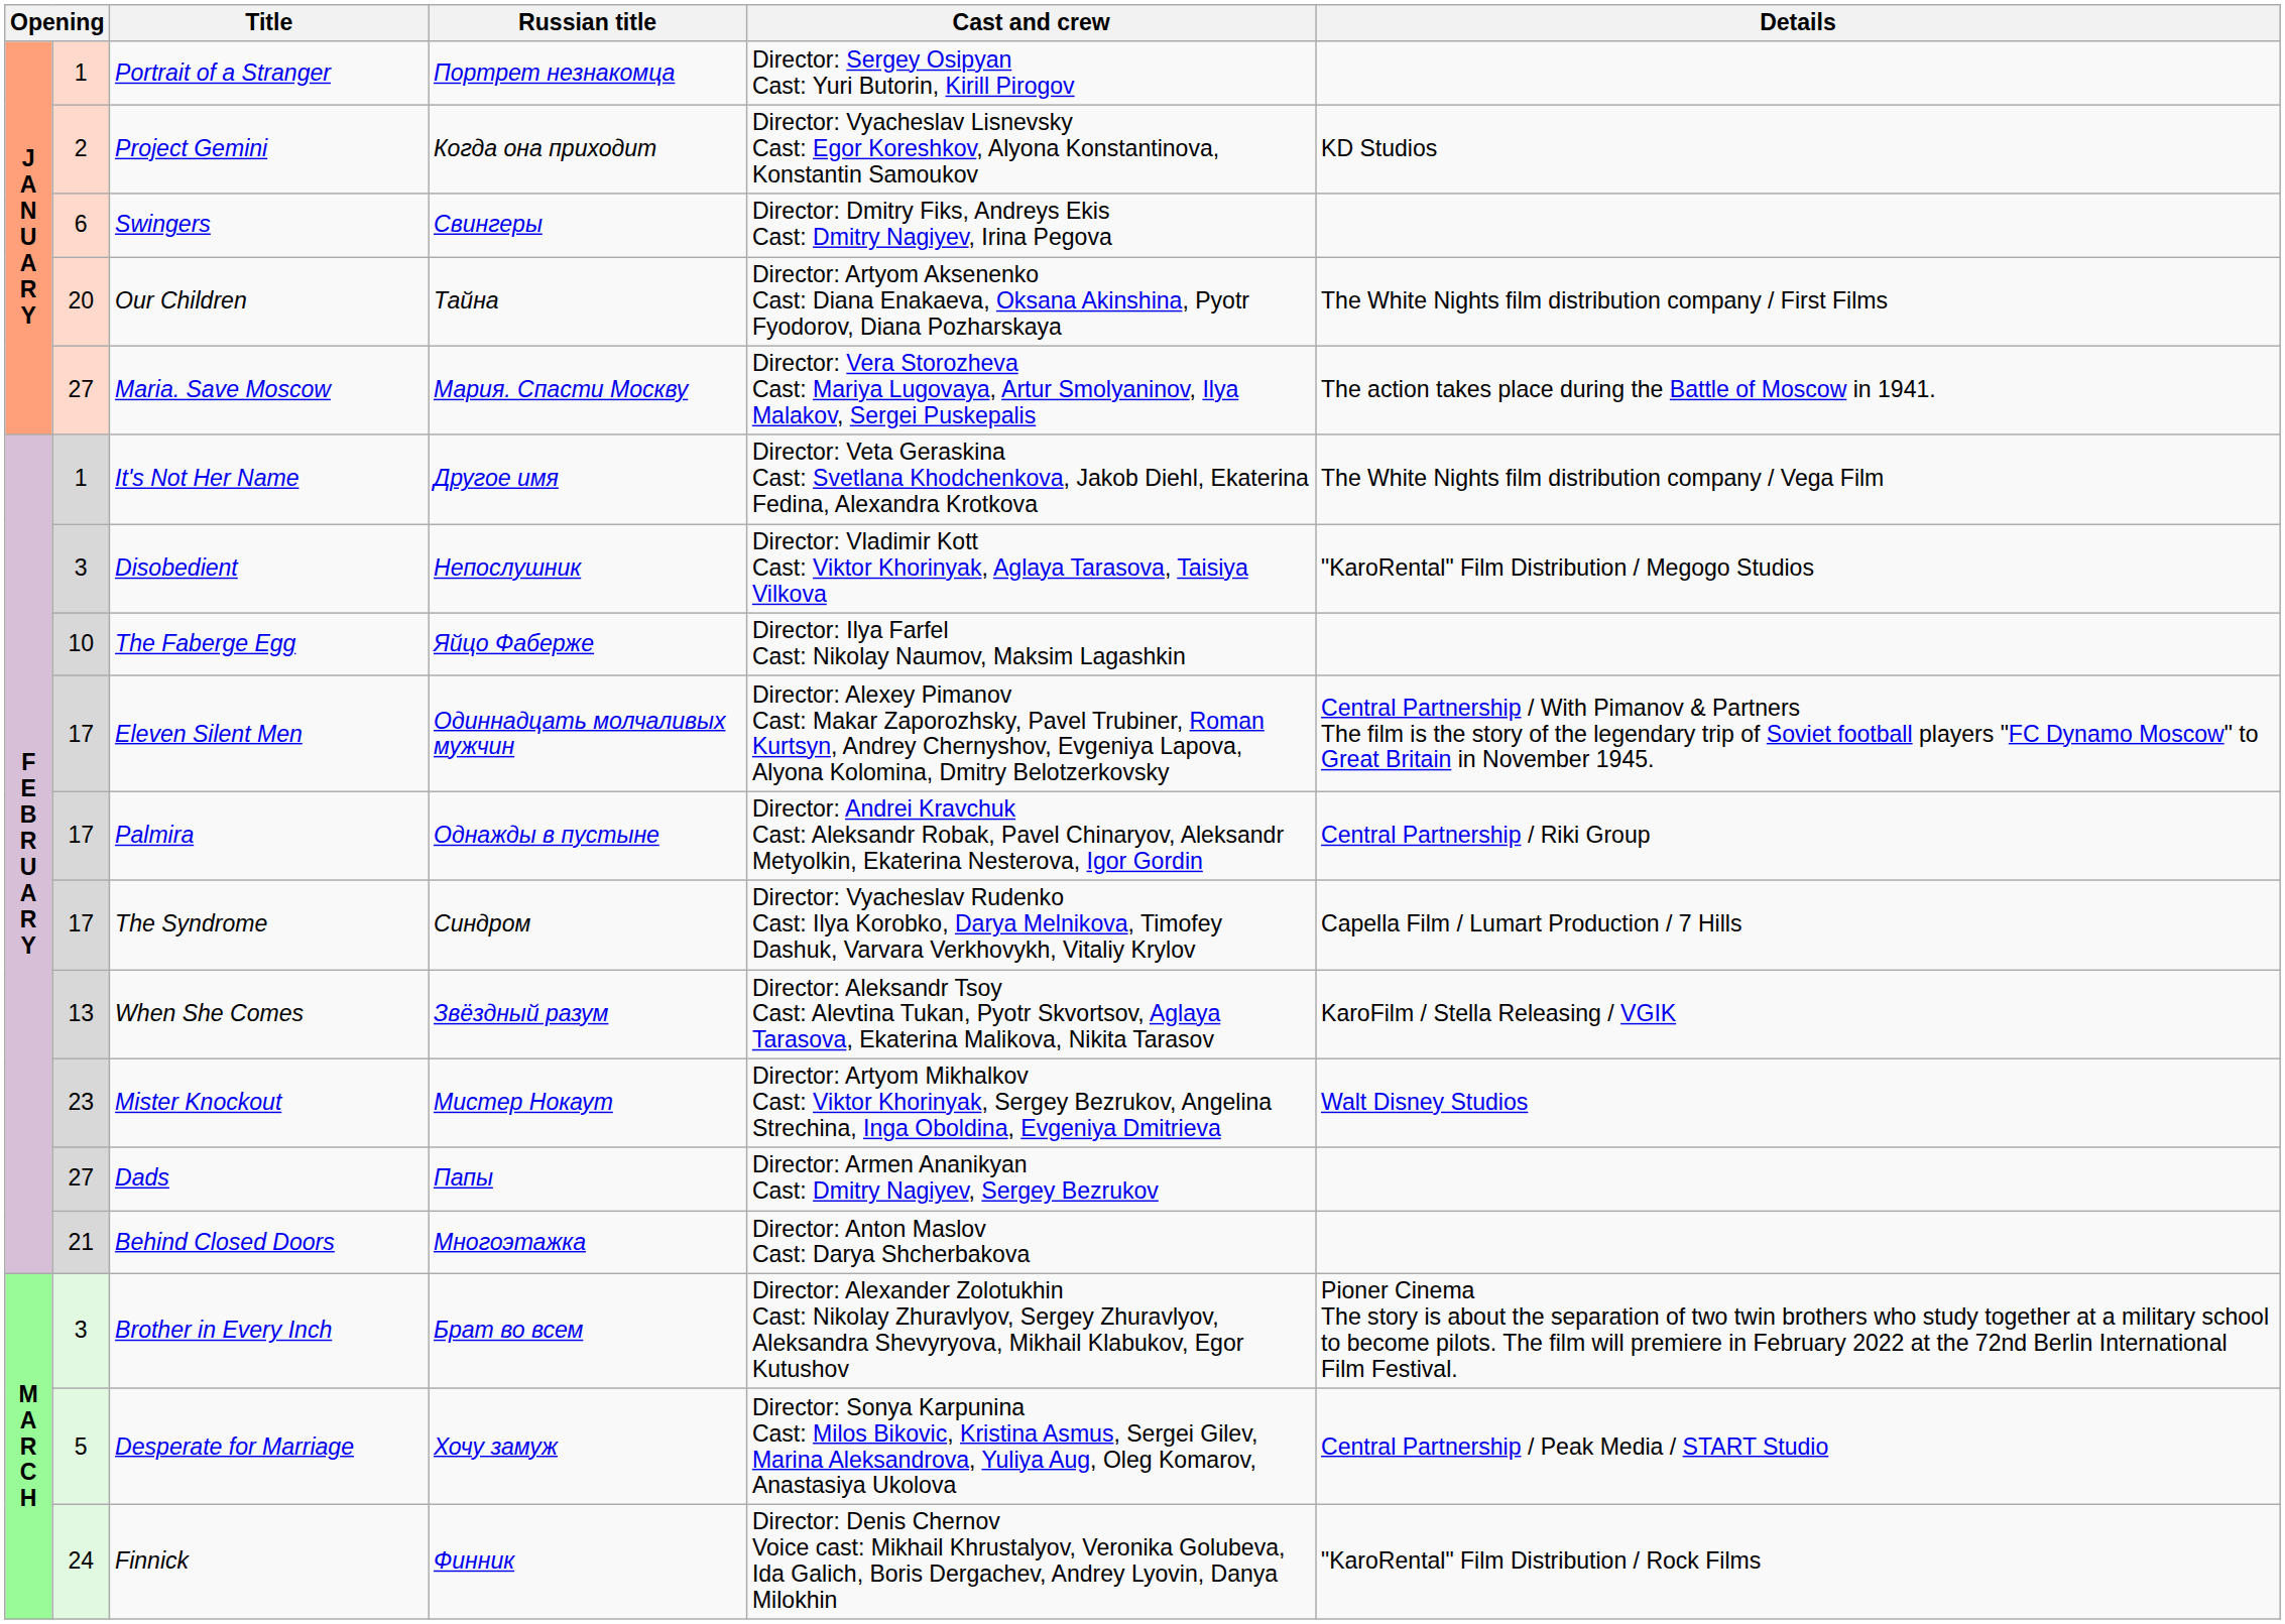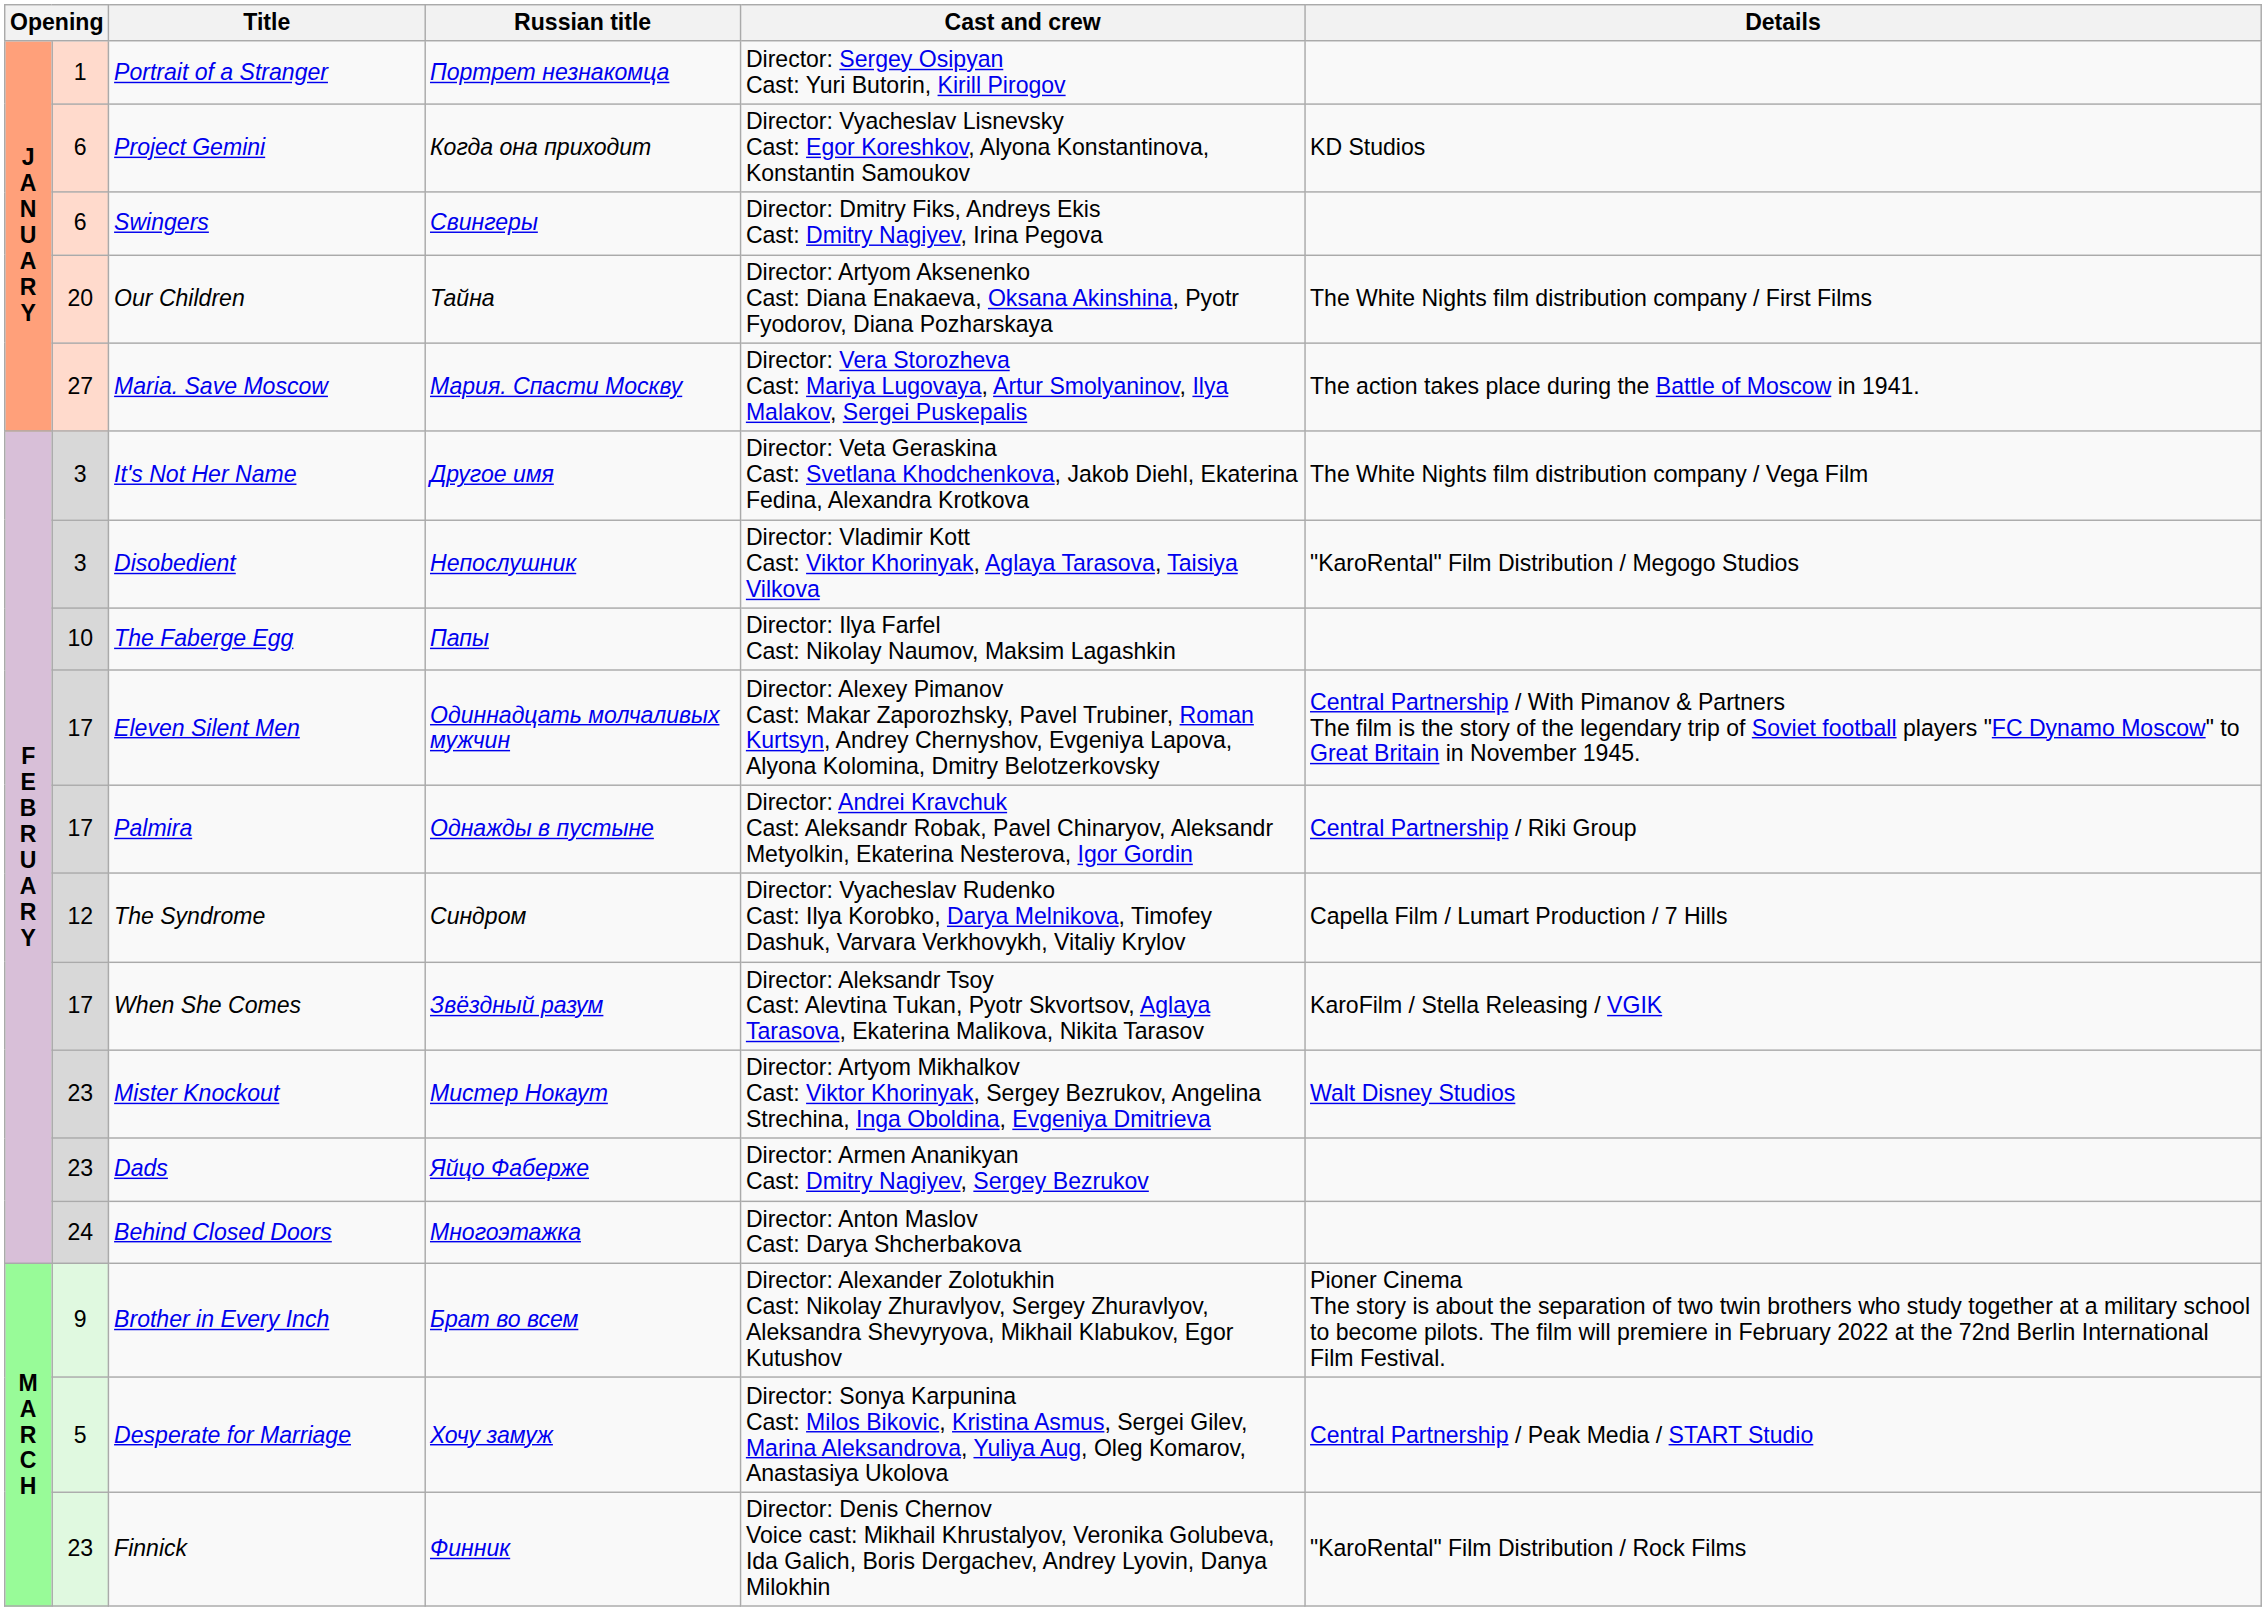Project Gemini | column 2: 2 -> 6
It's Not Her Name | column 2: 1 -> 3
The Faberge Egg | Russian title: Яйцо Фаберже -> Папы
The Syndrome | column 2: 17 -> 12
When She Comes | column 2: 13 -> 17
Dads | column 2: 27 -> 23
Dads | Russian title: Папы -> Яйцо Фаберже
Behind Closed Doors | column 2: 21 -> 24
Brother in Every Inch | column 2: 3 -> 9
Finnick | column 2: 24 -> 23
